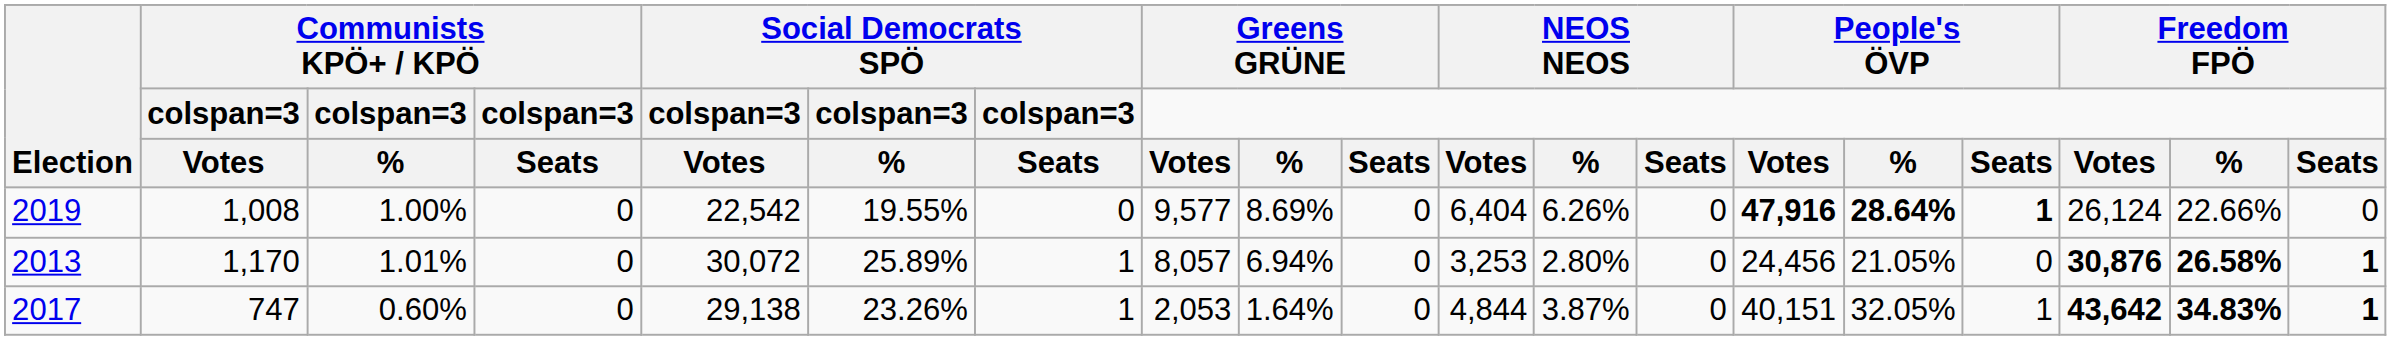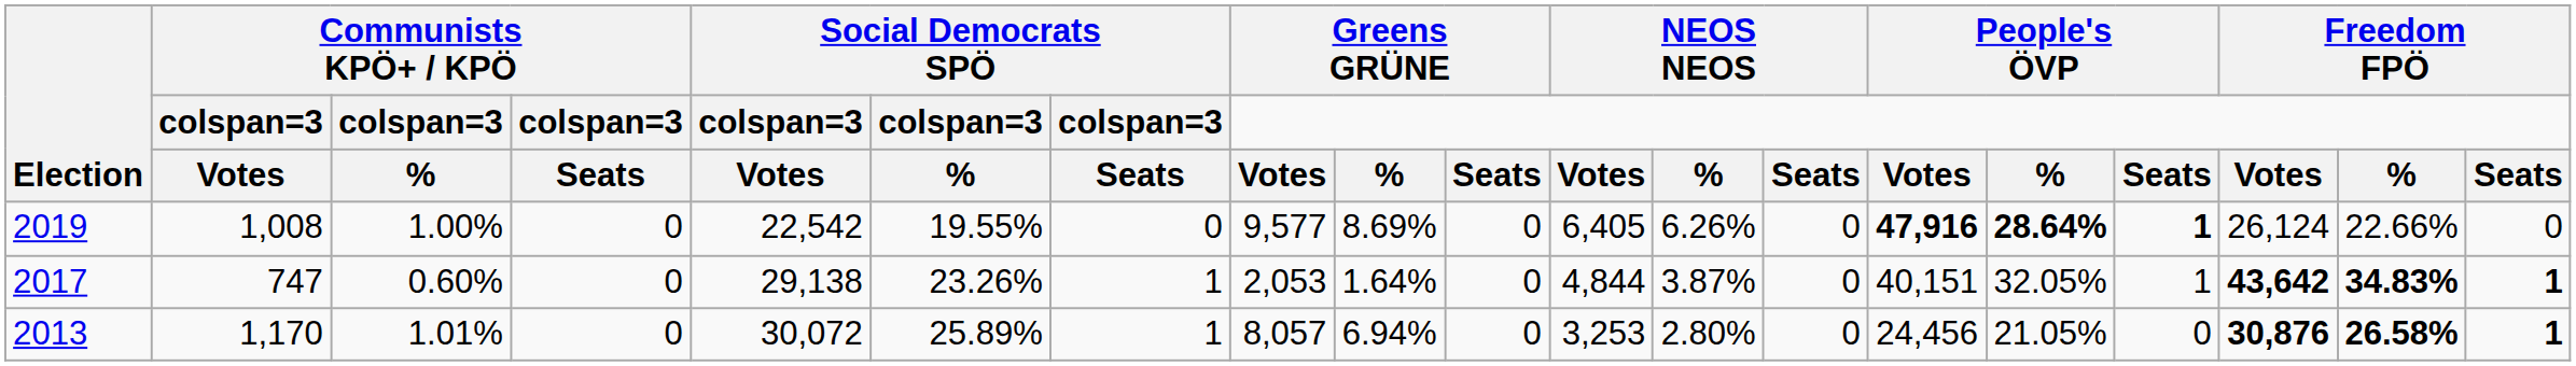2019 | NEOS NEOS / Votes: 6,404 -> 6,405
rows swapped: 2017 <-> 2013
